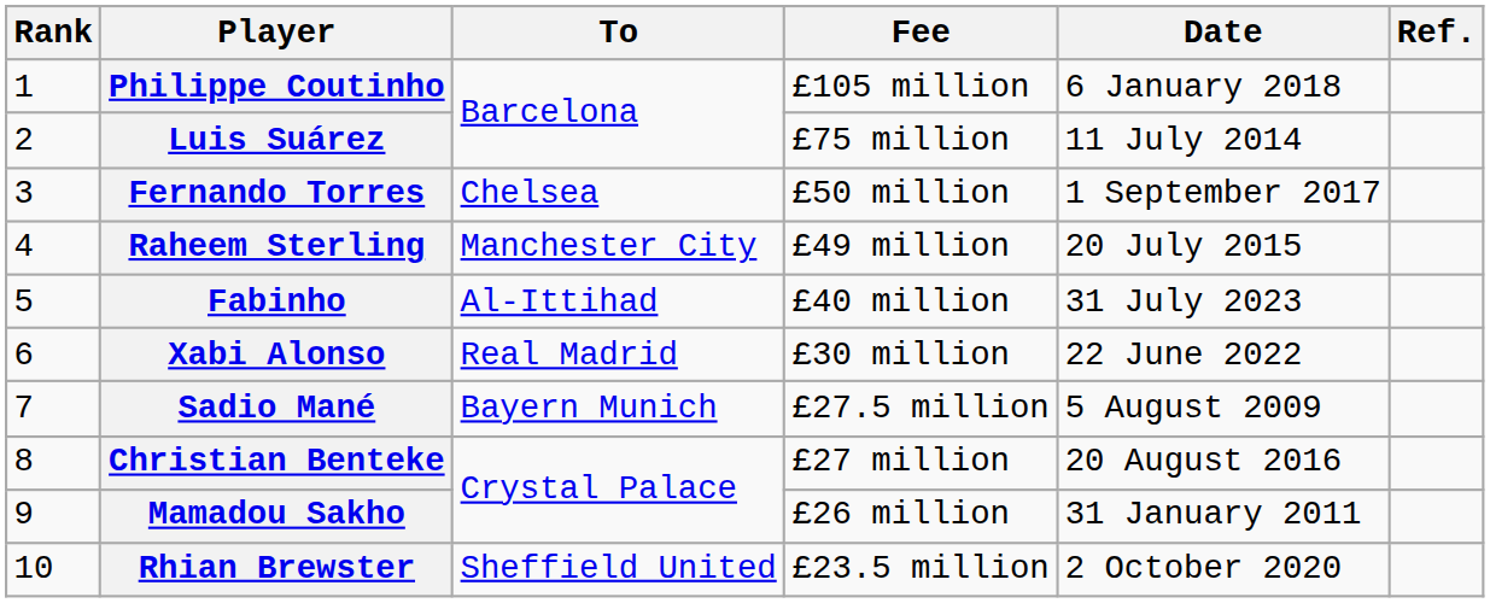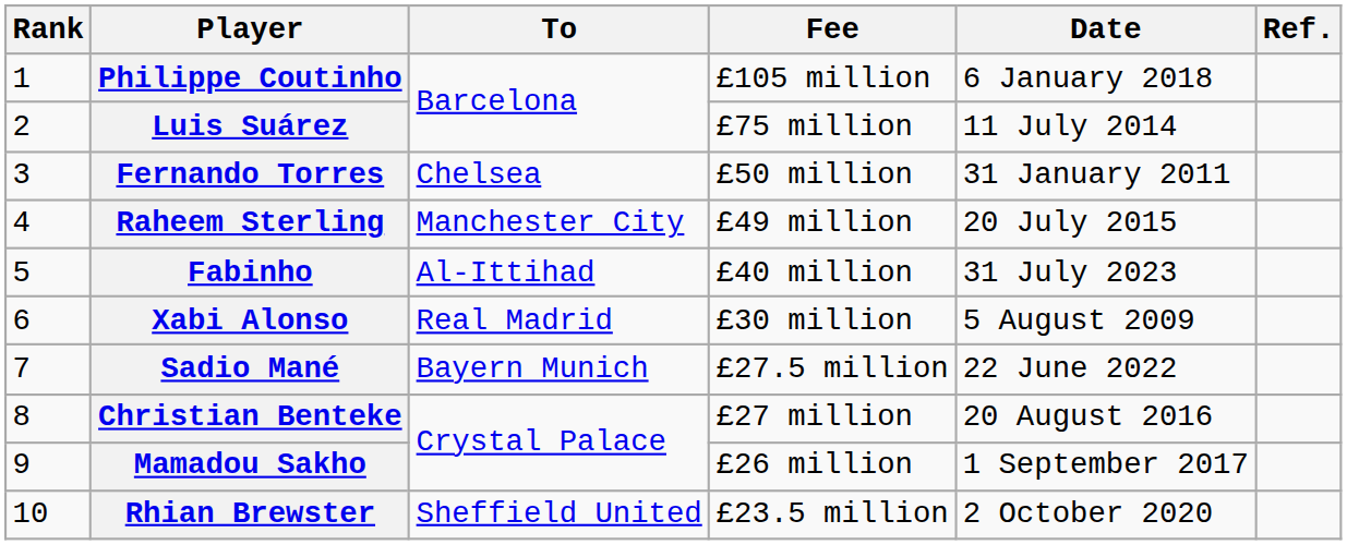Fernando Torres | Date: 1 September 2017 -> 31 January 2011
Xabi Alonso | Date: 22 June 2022 -> 5 August 2009
Sadio Mané | Date: 5 August 2009 -> 22 June 2022
Mamadou Sakho | Date: 31 January 2011 -> 1 September 2017
